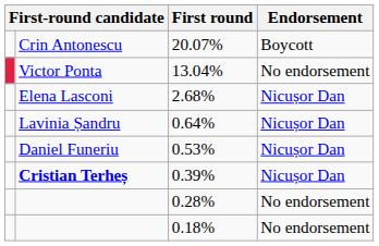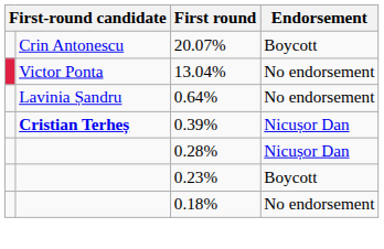- row: Elena Lasconi | 2.68% | Nicușor Dan
0.64% | Endorsement: Nicușor Dan -> No endorsement
- row: Daniel Funeriu | 0.53% | Nicușor Dan
0.28% | Endorsement: No endorsement -> Nicușor Dan
+ row: 0.23% | Boycott
